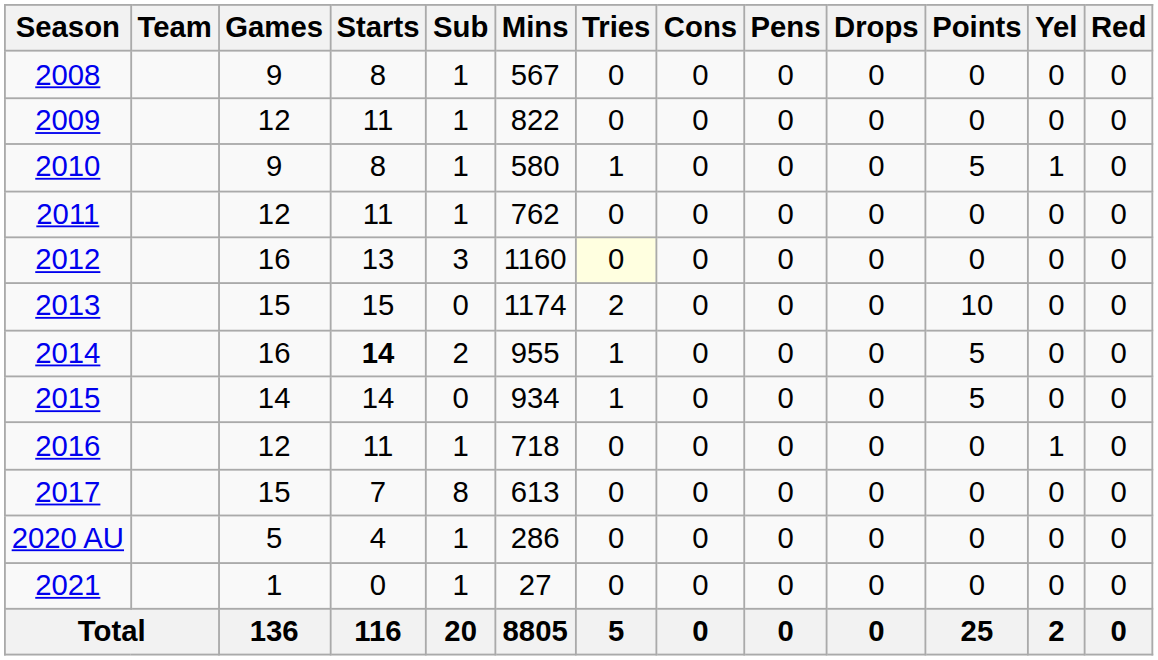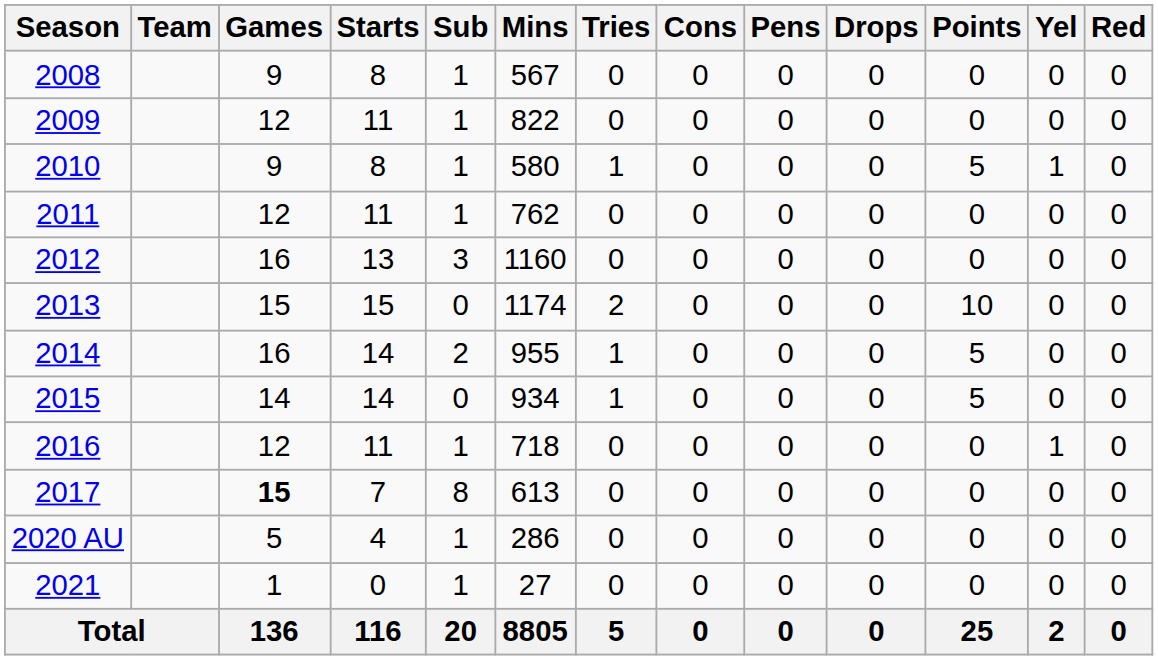2012 | Tries: lightyellow background -> no background
2014 | Starts: bold -> normal
2017 | Games: normal -> bold
